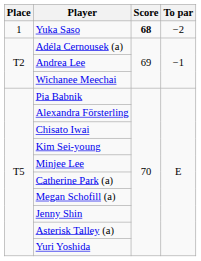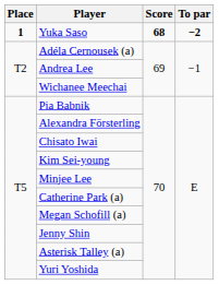Yuka Saso | Place: normal -> bold
Yuka Saso | To par: normal -> bold
